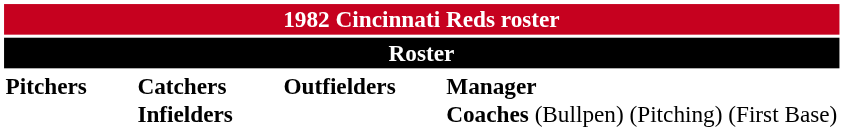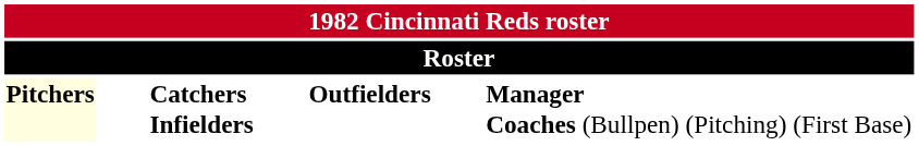Pitchers | column 1: no background -> lightyellow background
